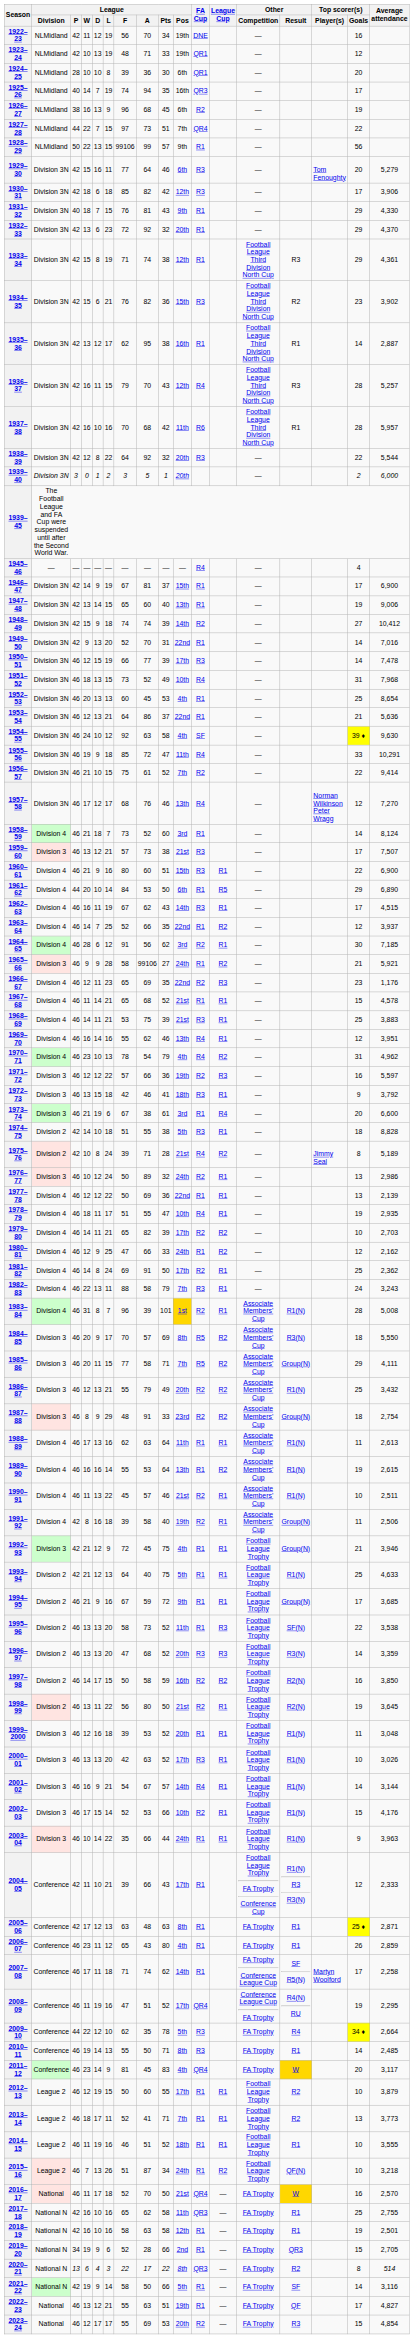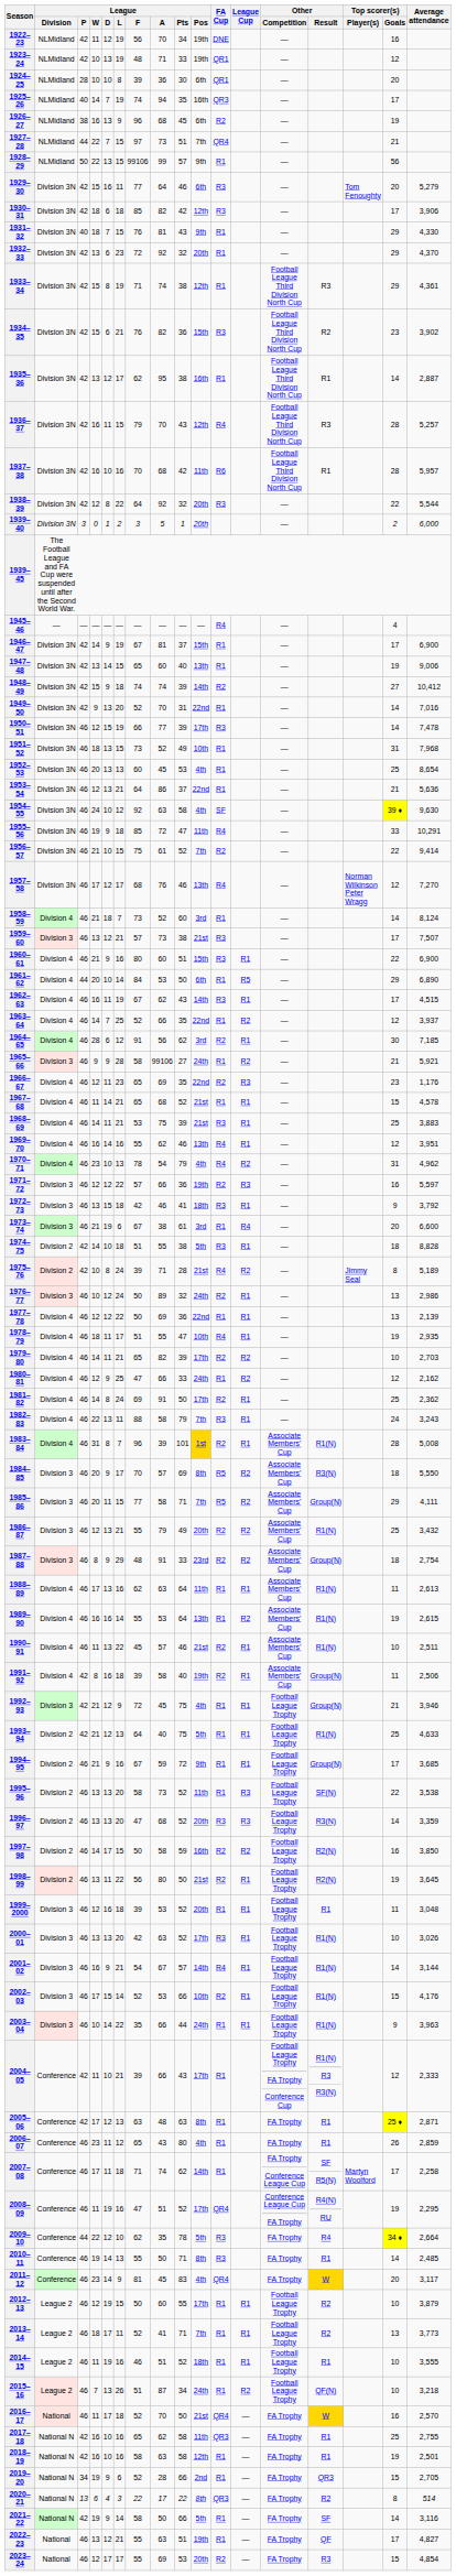1927–28 | Top scorer(s) / Goals: 22 -> 21
1951–52 | FA Cup: R4 -> R1
1999–2000 | Other / Result: R1(N) -> R1
